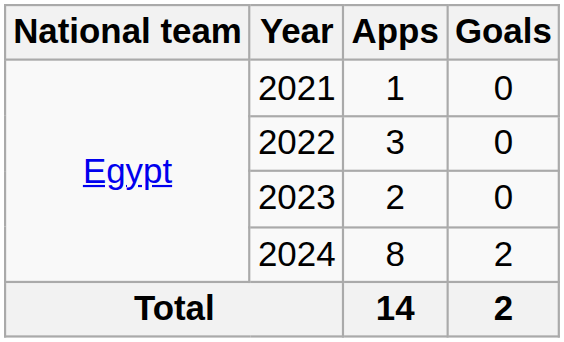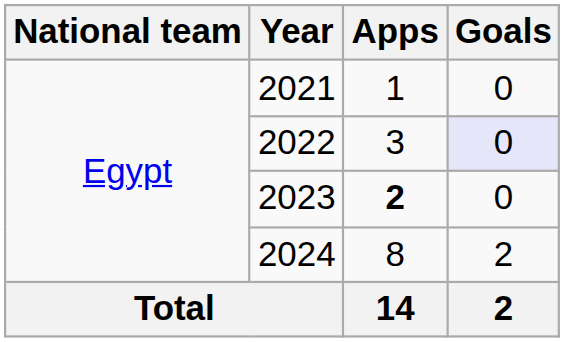2022 | Goals: no background -> lavender background
2023 | Apps: normal -> bold
